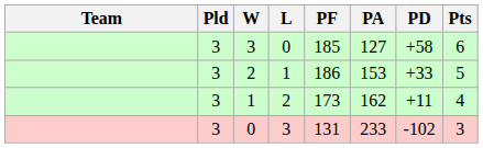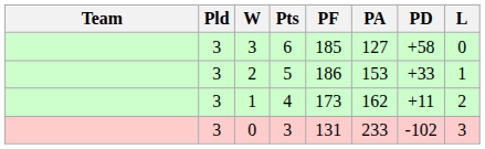columns swapped: L <-> Pts
